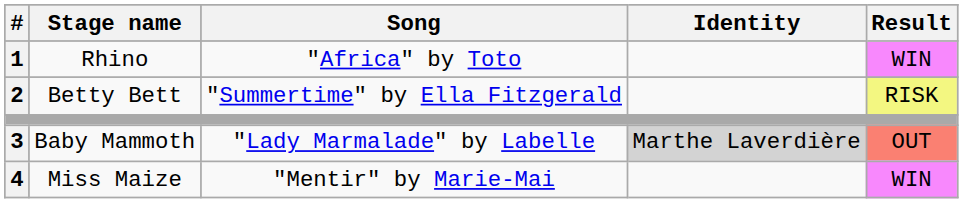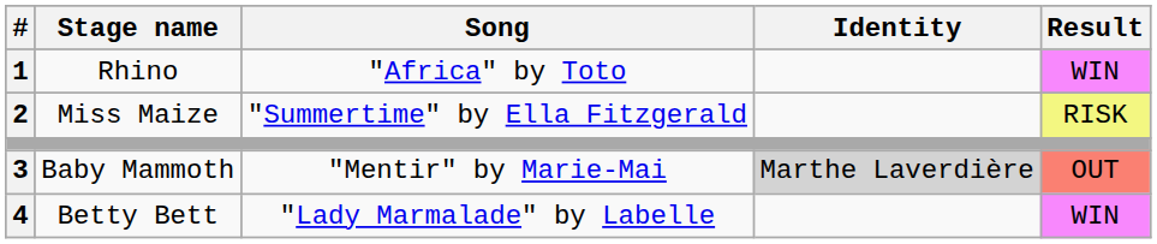2 | Stage name: Betty Bett -> Miss Maize
3 | Song: "Lady Marmalade" by Labelle -> "Mentir" by Marie-Mai
4 | Stage name: Miss Maize -> Betty Bett
4 | Song: "Mentir" by Marie-Mai -> "Lady Marmalade" by Labelle
